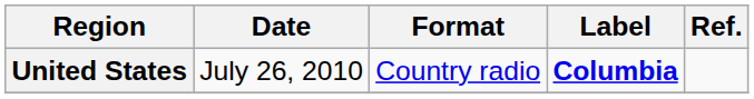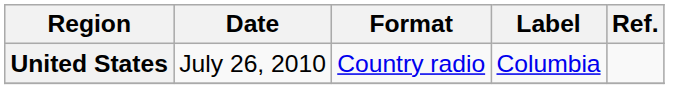United States | Label: bold -> normal
